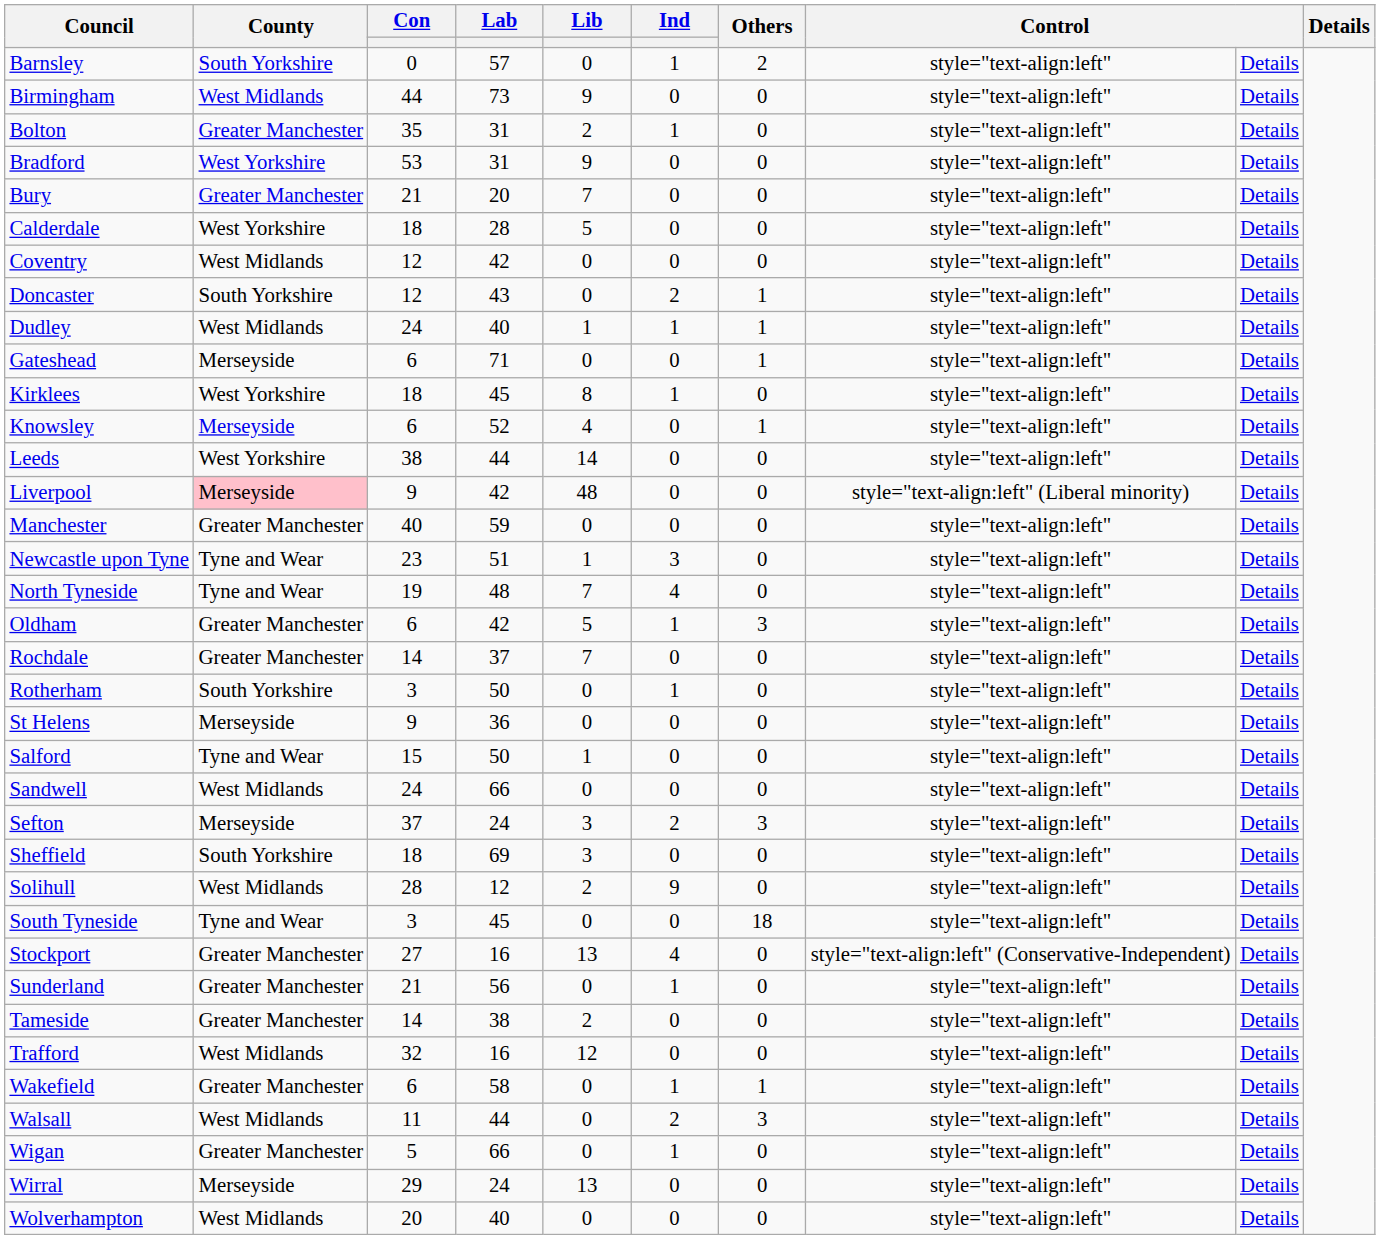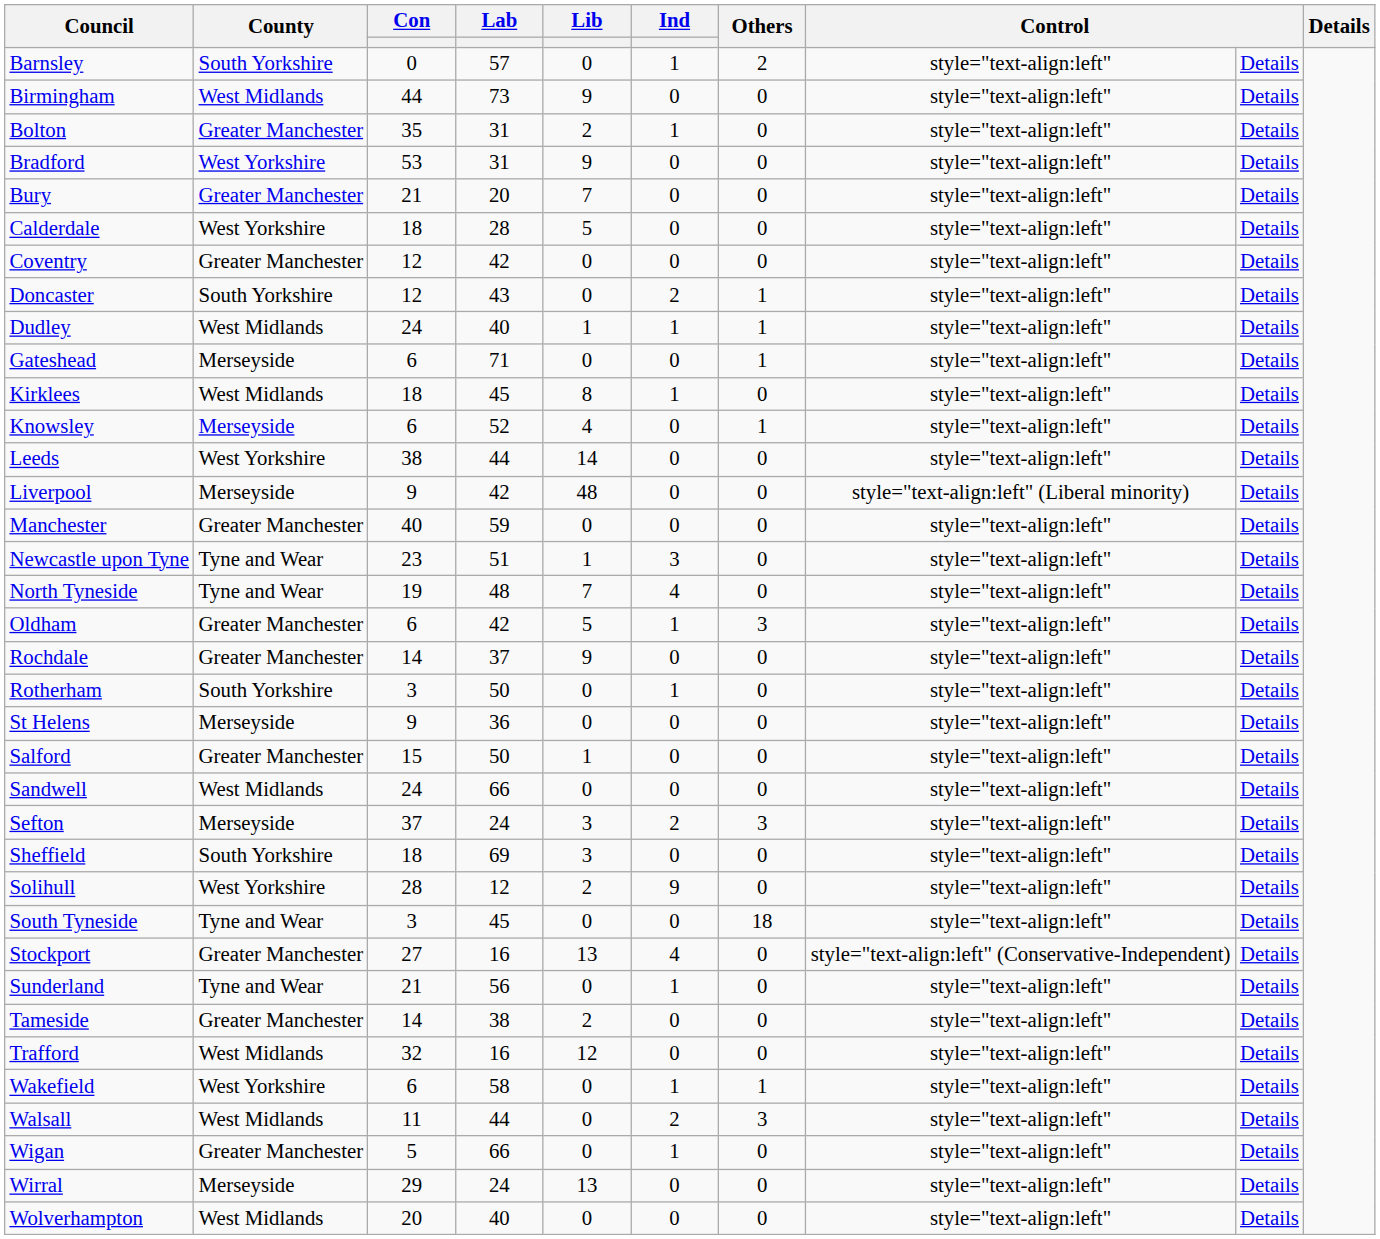Coventry | County: West Midlands -> Greater Manchester
Kirklees | County: West Yorkshire -> West Midlands
Liverpool | County: pink background -> no background
Rochdale | Lib: 7 -> 9
Salford | County: Tyne and Wear -> Greater Manchester
Solihull | County: West Midlands -> West Yorkshire
Sunderland | County: Greater Manchester -> Tyne and Wear
Wakefield | County: Greater Manchester -> West Yorkshire
